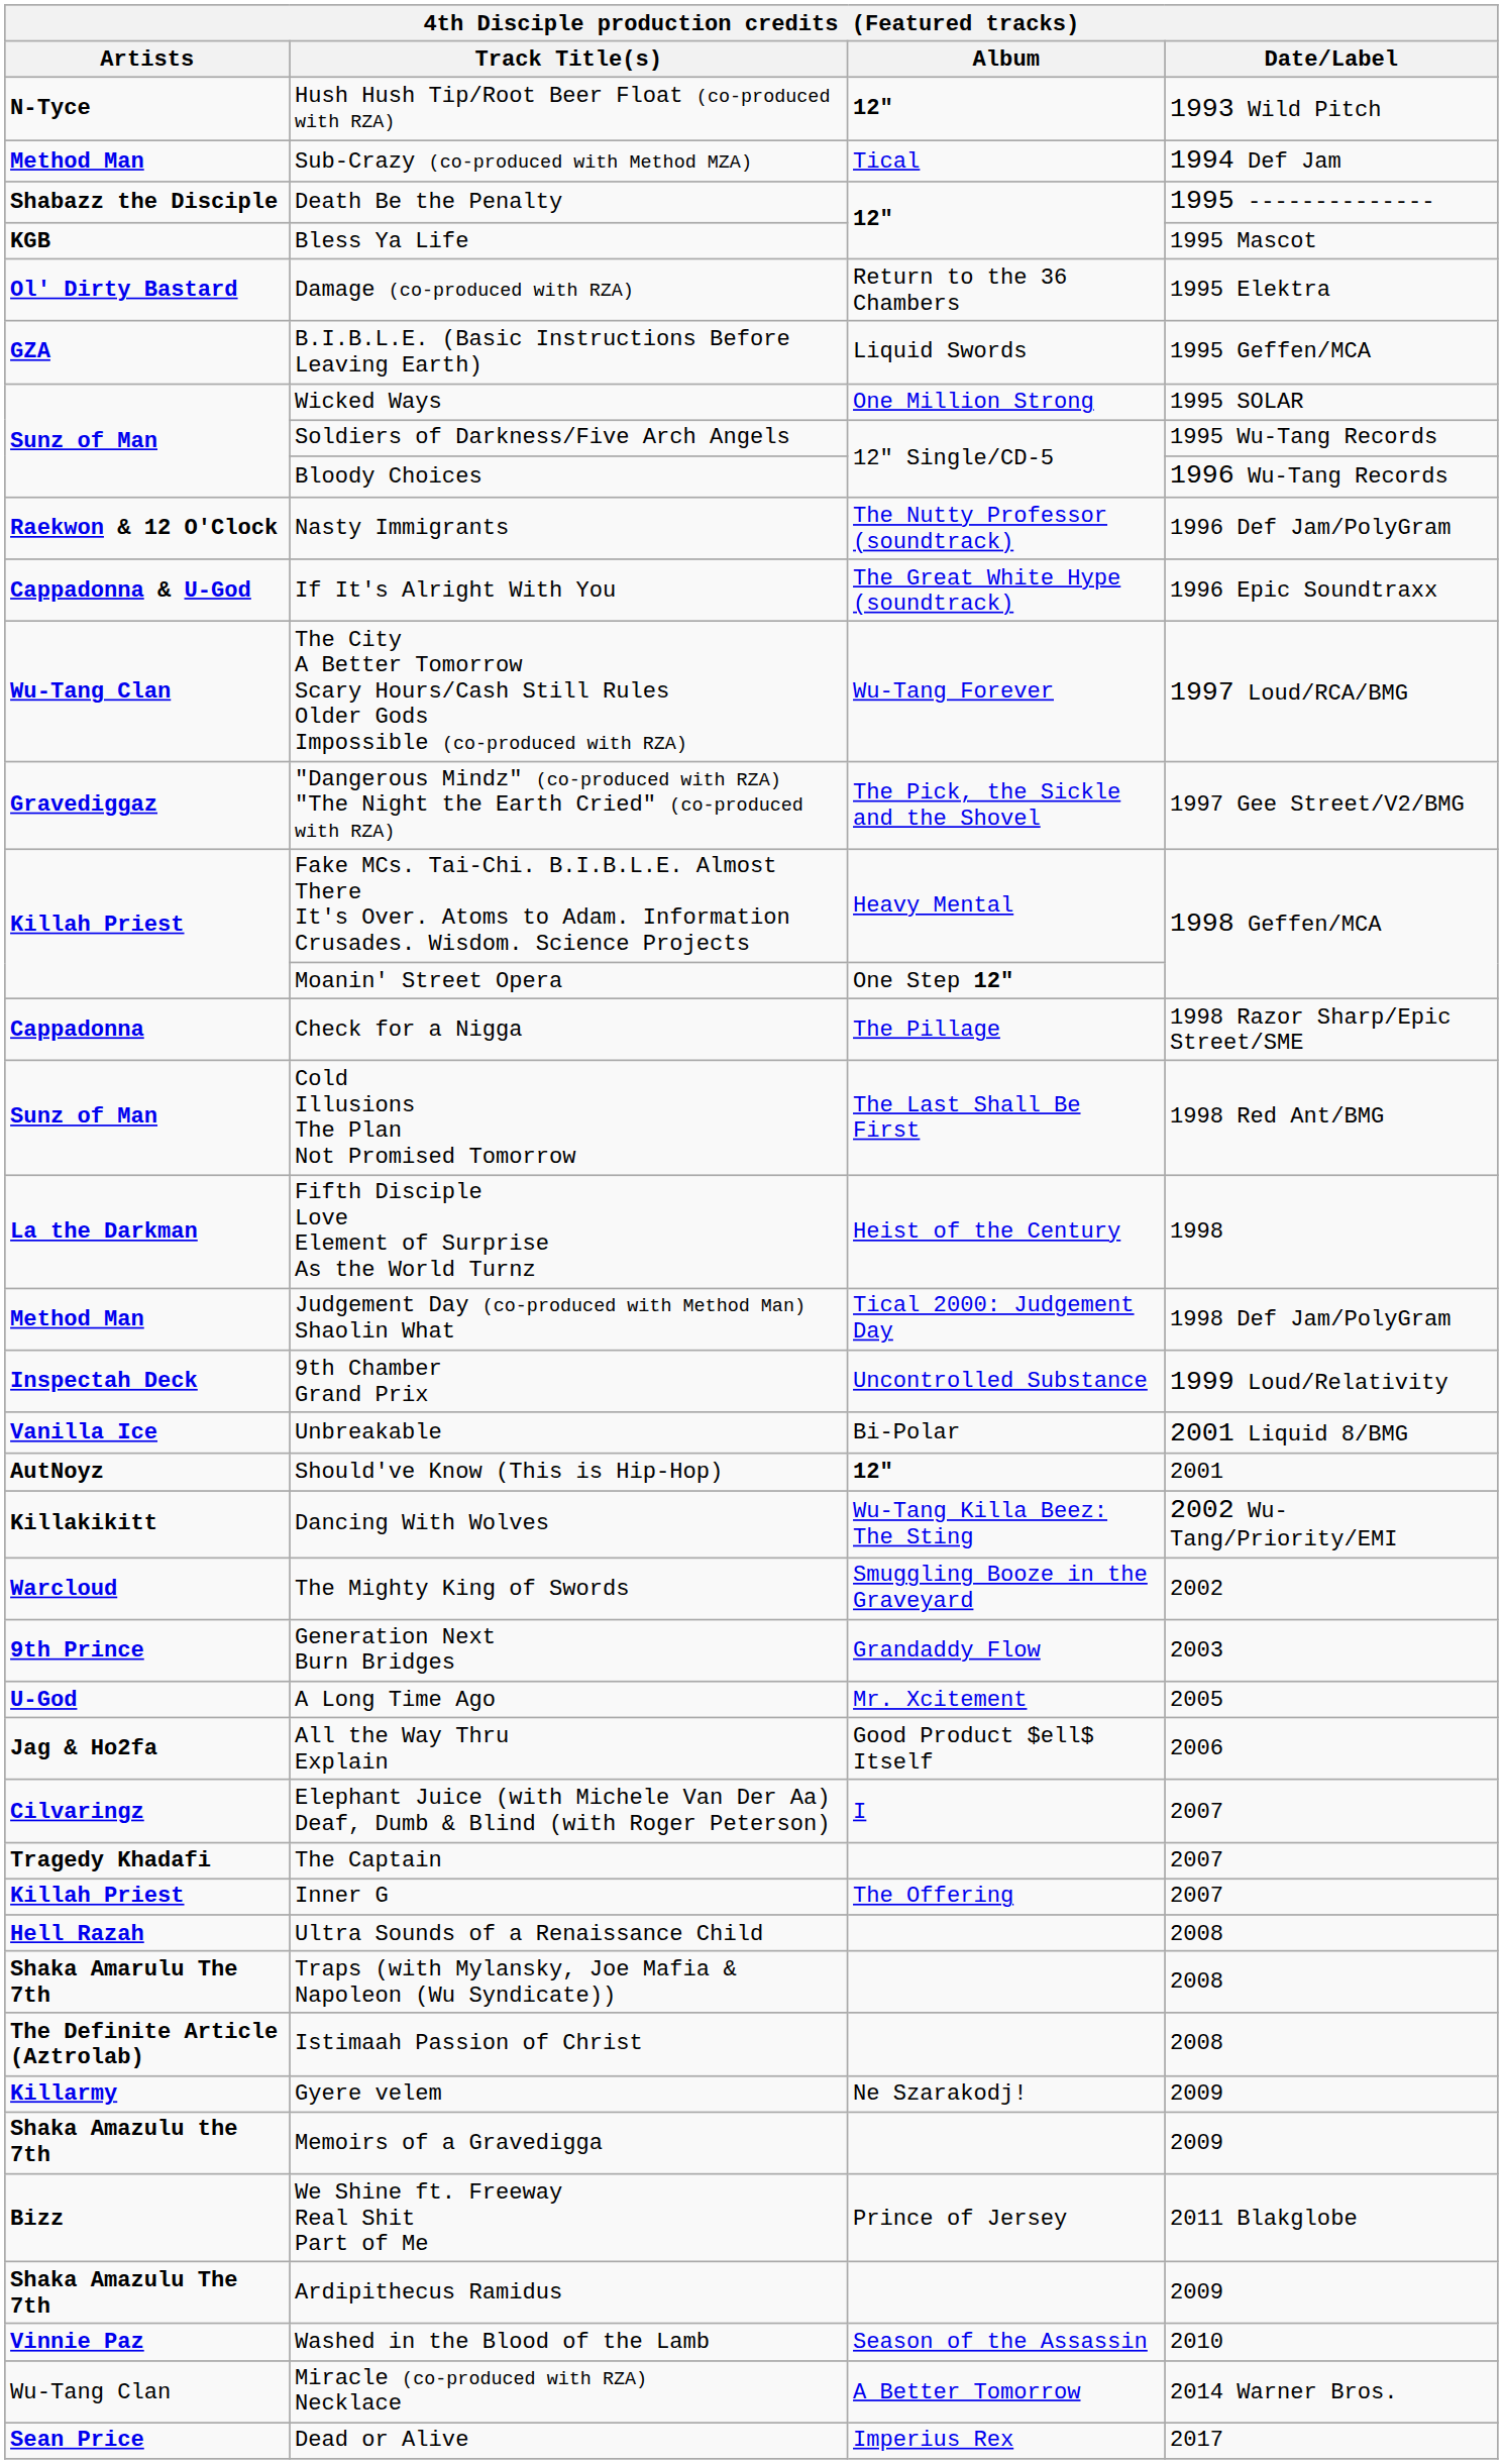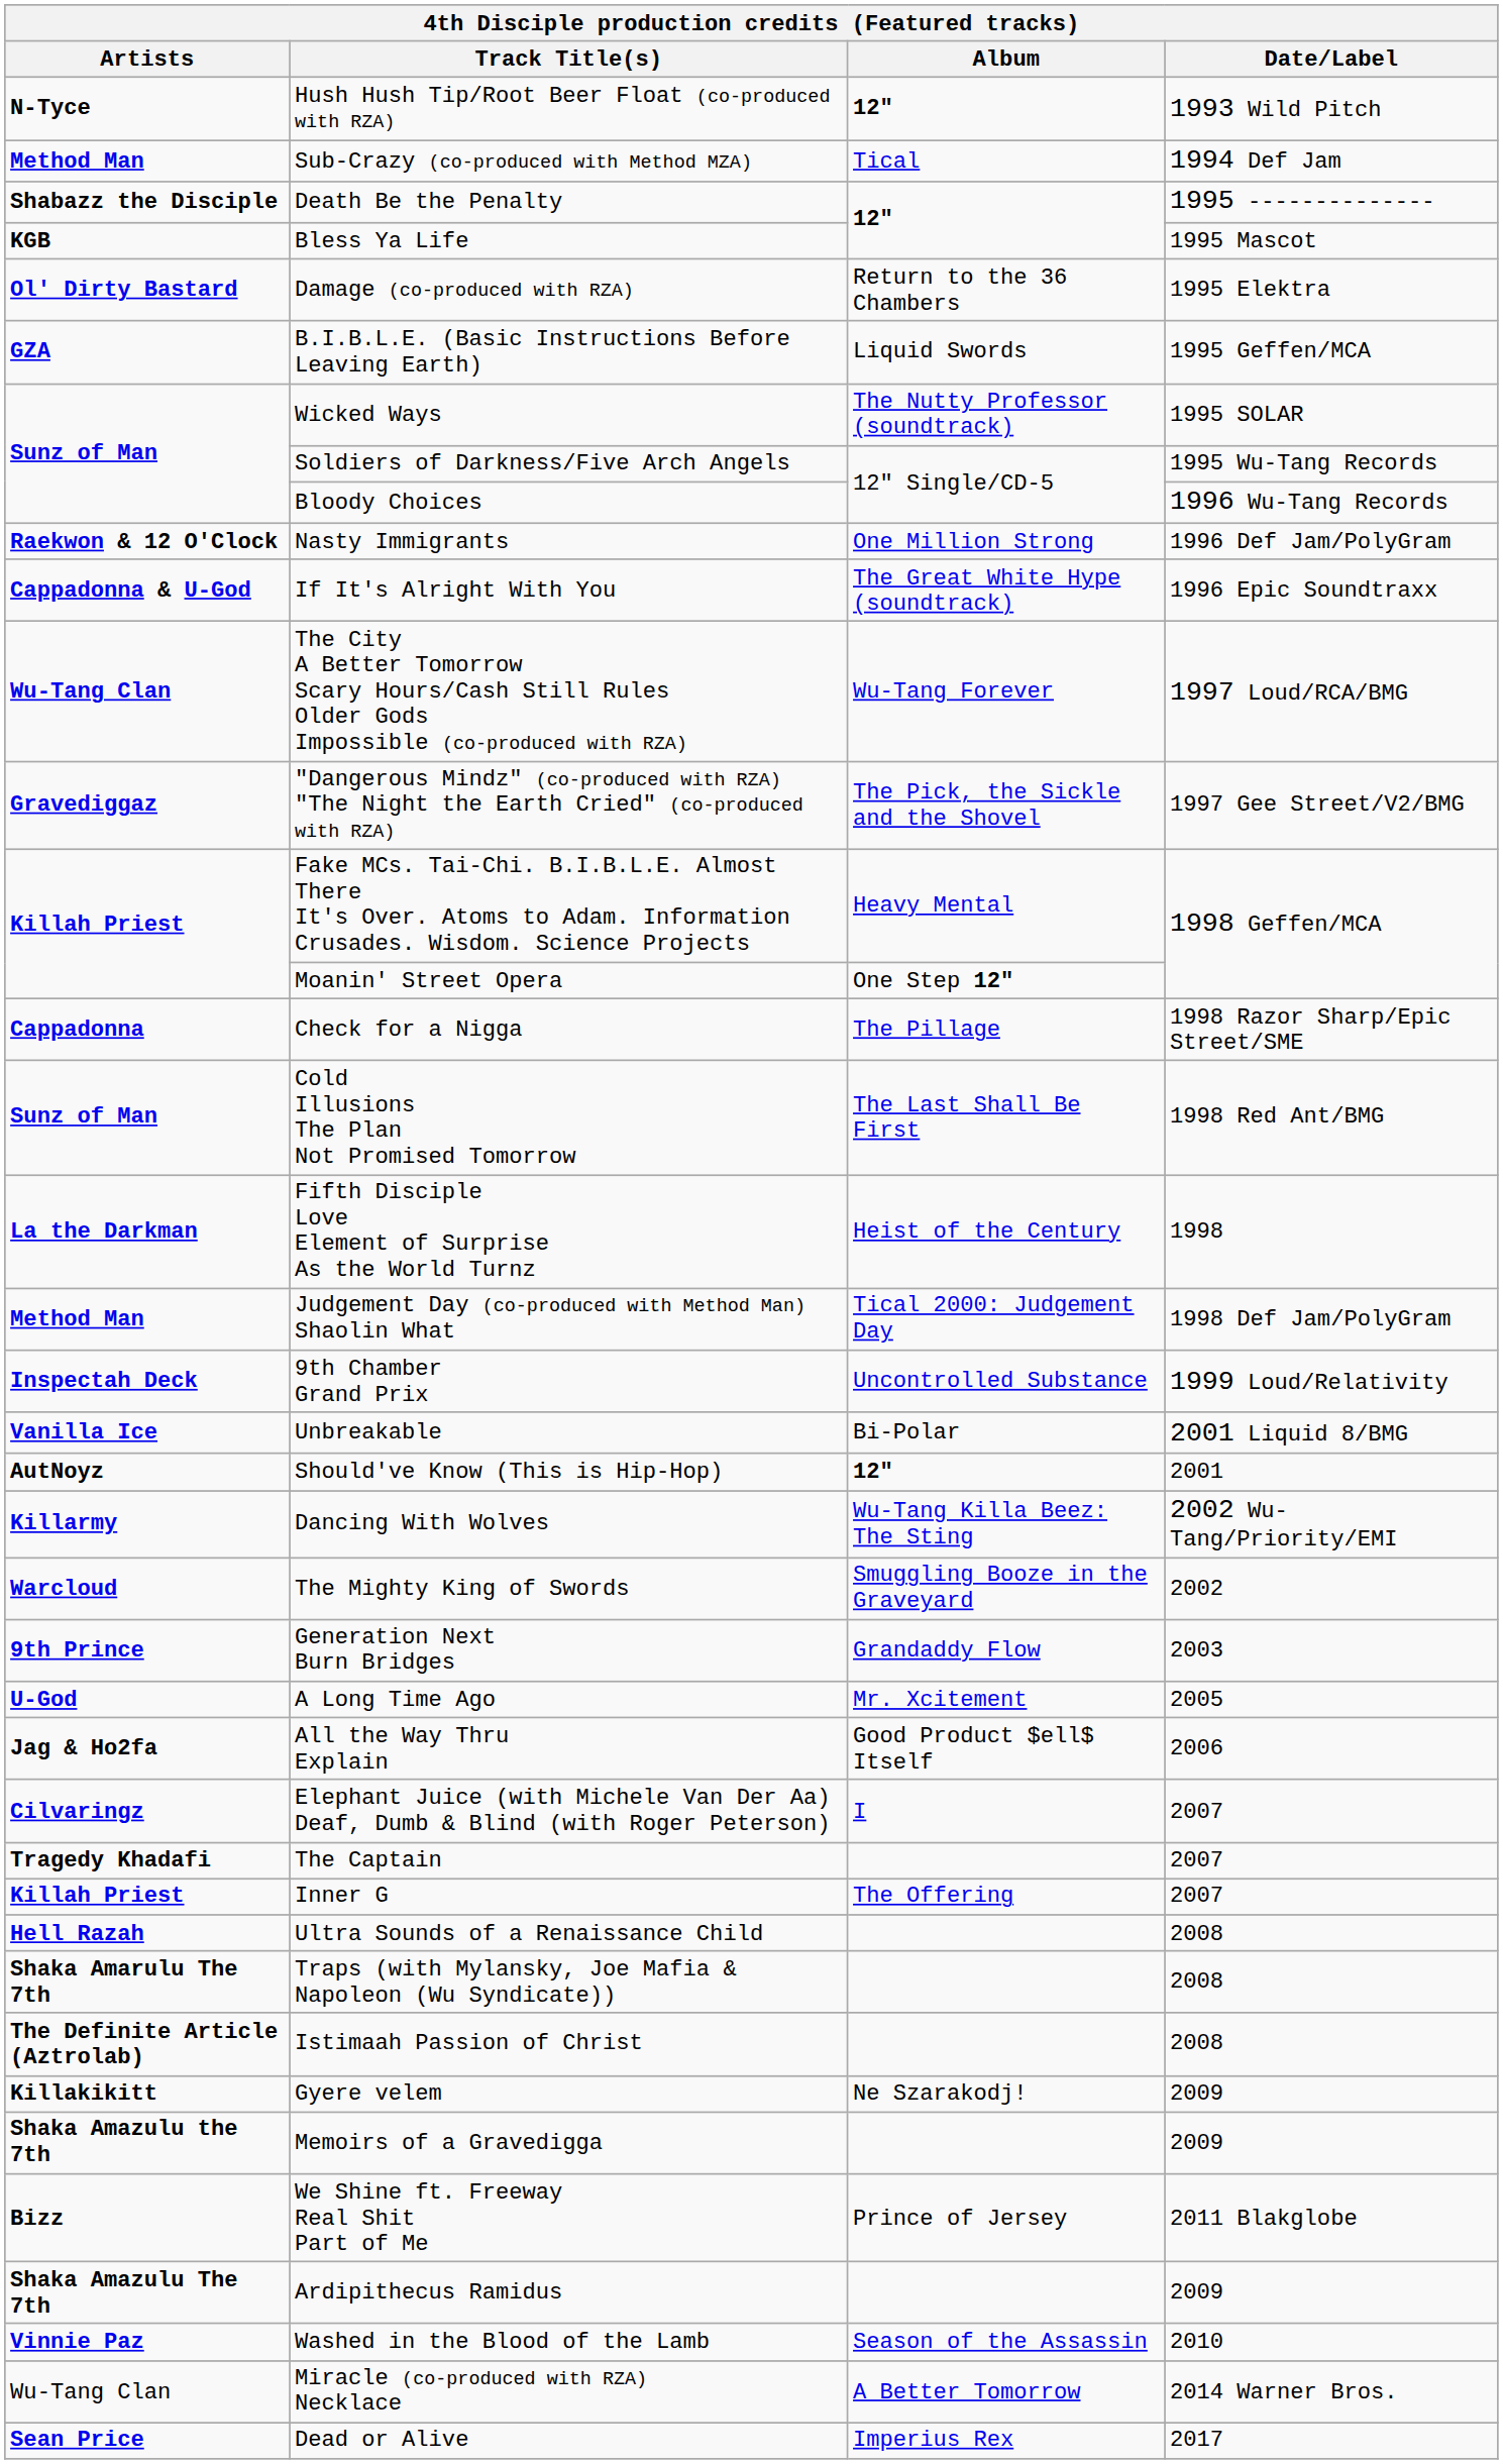Wicked Ways | Album: One Million Strong -> The Nutty Professor (soundtrack)
Nasty Immigrants | Album: The Nutty Professor (soundtrack) -> One Million Strong
Dancing With Wolves | Artists: Killakikitt -> Killarmy
Gyere velem | Artists: Killarmy -> Killakikitt
